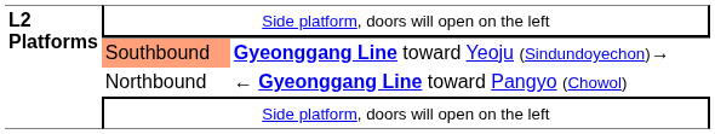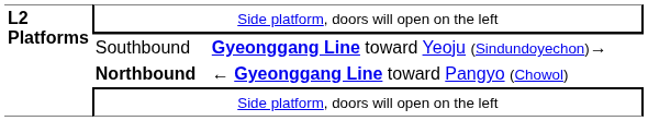Southbound | column 2: lightsalmon background -> no background
Northbound | column 2: normal -> bold
